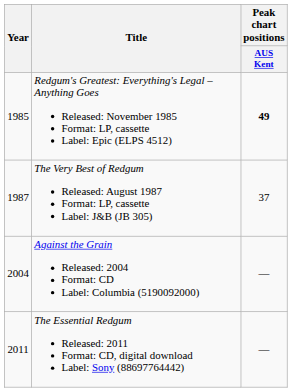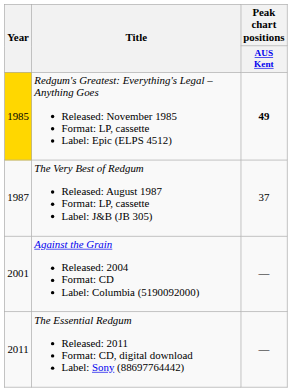row 3 | Year: no background -> gold background
row 5 | Year: 2004 -> 2001
